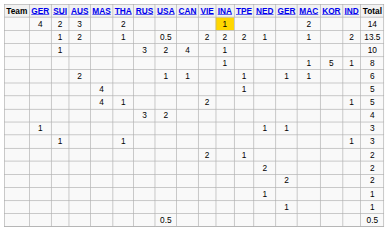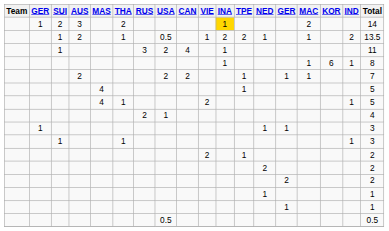row 2 | column 2: 4 -> 1
row 3 | VIE: 2 -> 1
row 4 | Total: 10 -> 11
row 5 | KOR: 5 -> 6
row 6 | USA: 1 -> 2
row 6 | CAN: 1 -> 2
row 6 | Total: 6 -> 7
row 9 | RUS: 3 -> 2
row 9 | USA: 2 -> 1
